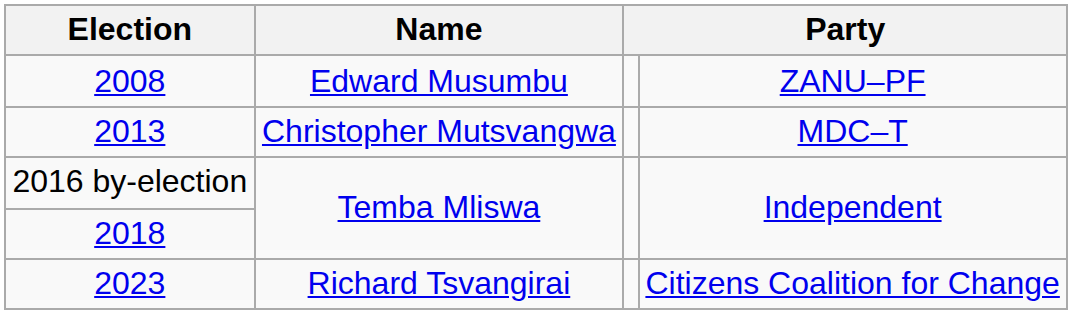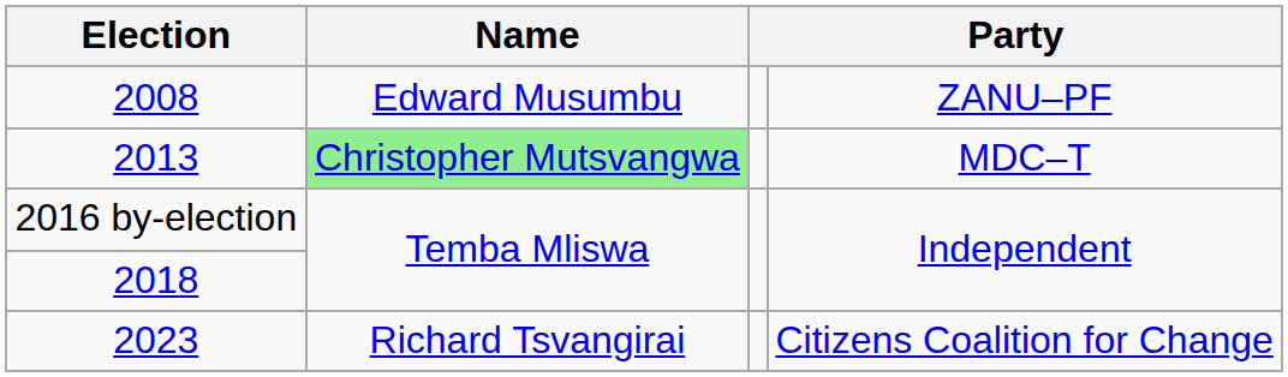2013 | Name: no background -> lightgreen background
